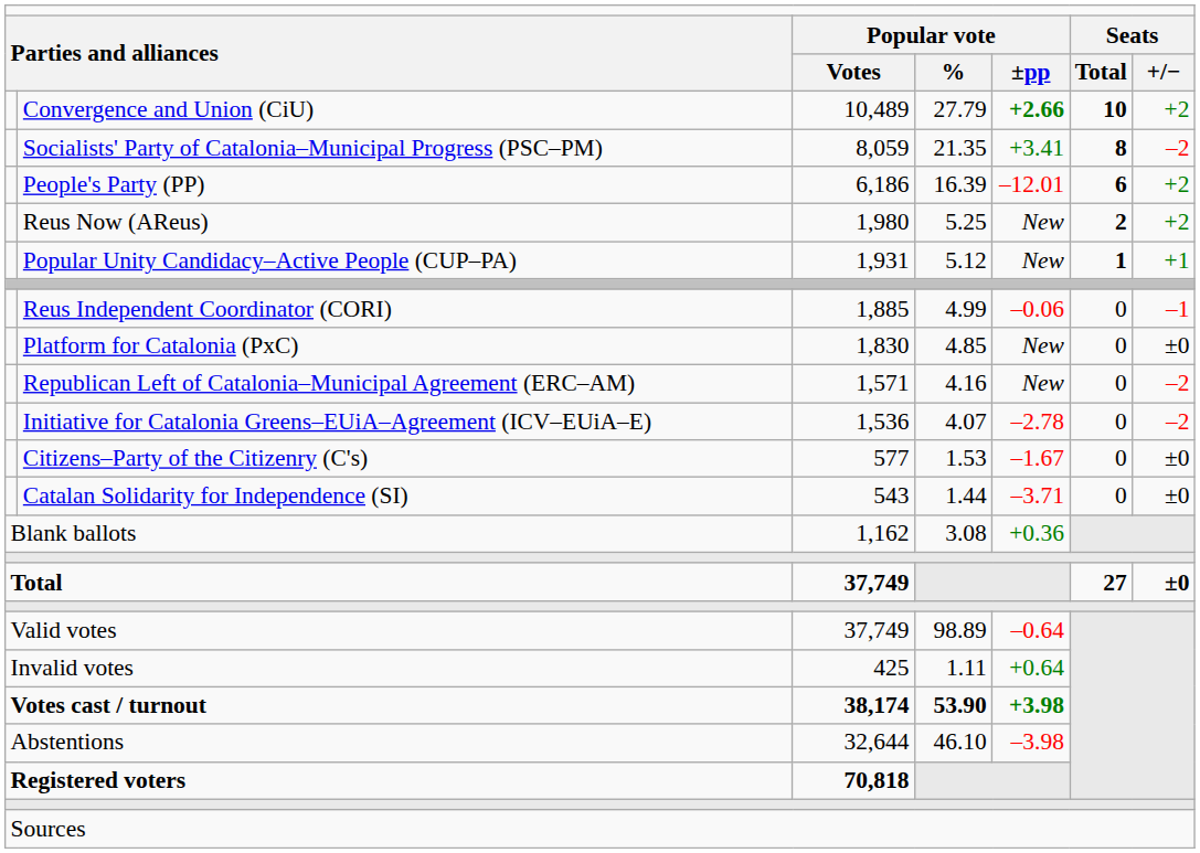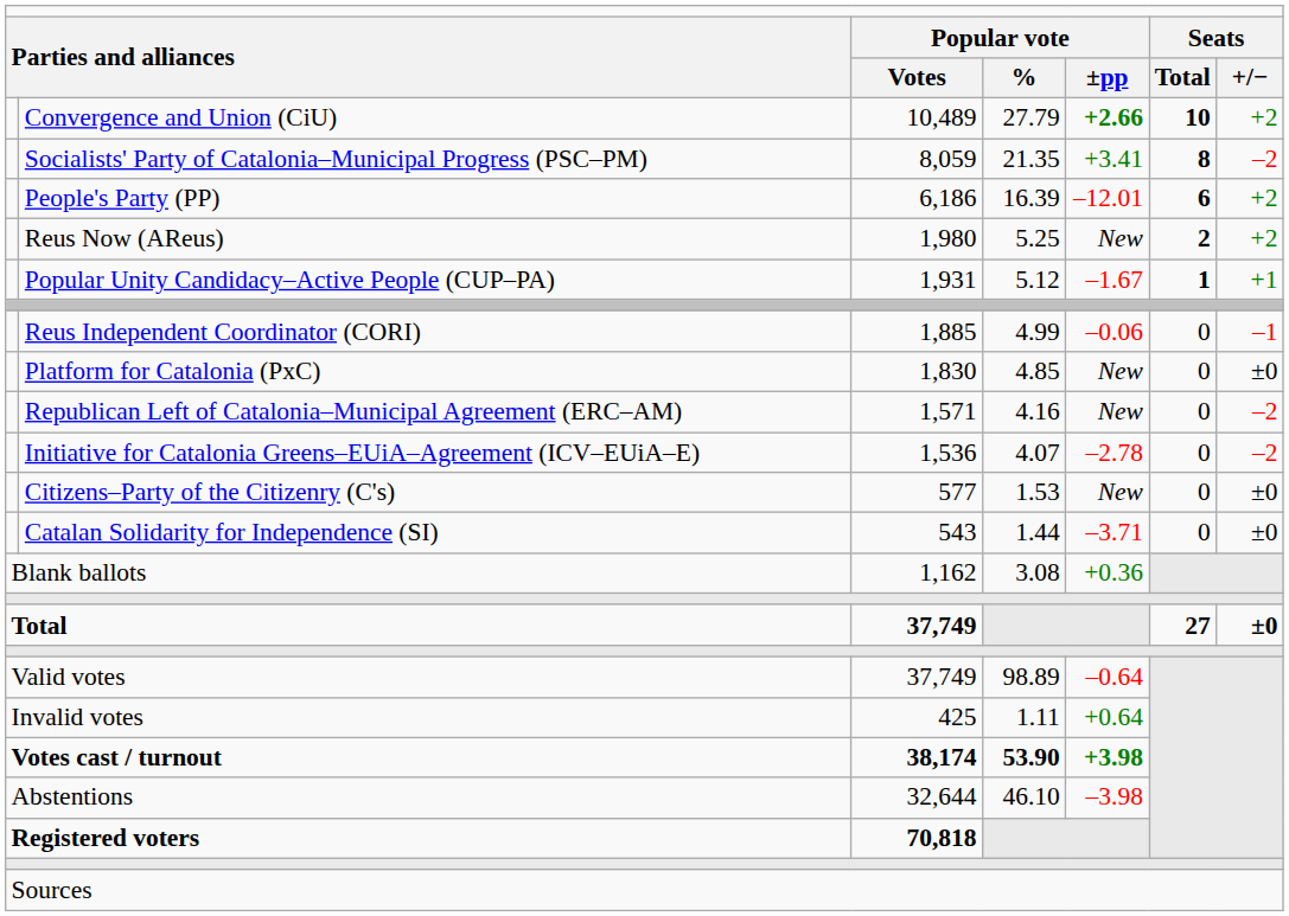Popular Unity Candidacy–Active People (CUP–PA) | column 5: New -> –1.67
Citizens–Party of the Citizenry (C's) | column 5: –1.67 -> New
